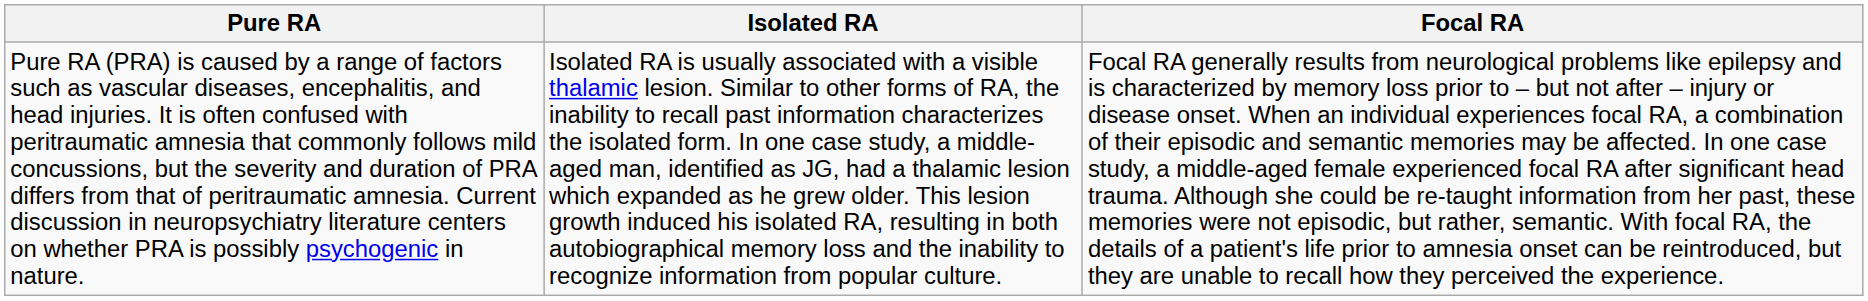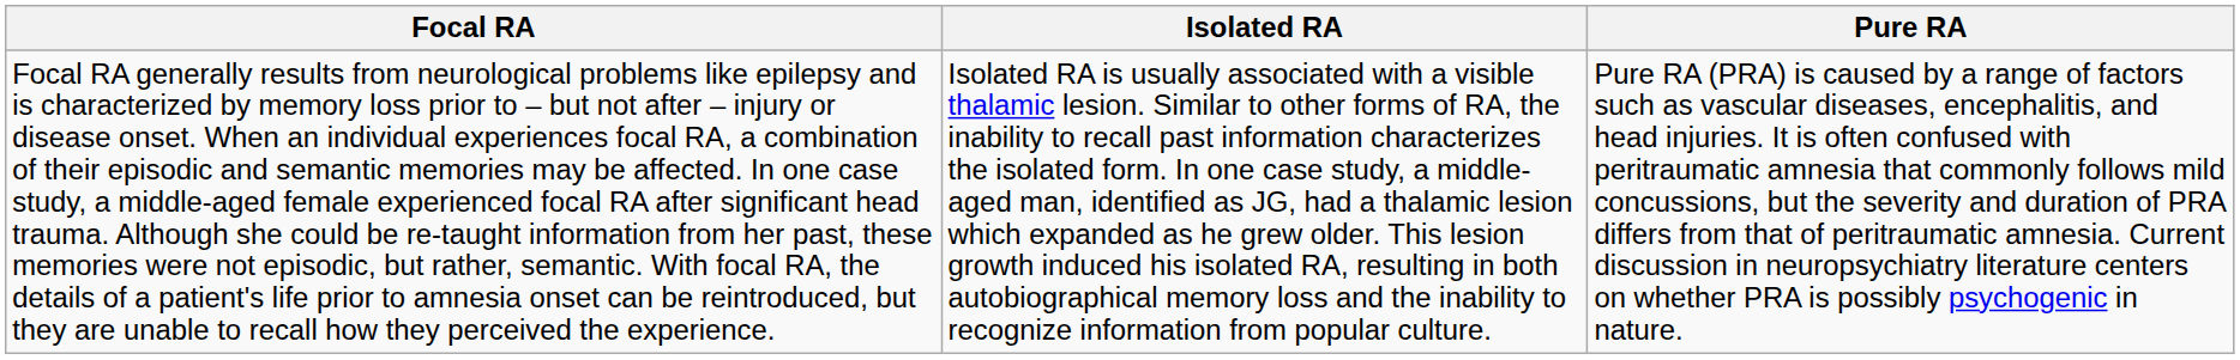columns swapped: Focal RA <-> Pure RA
